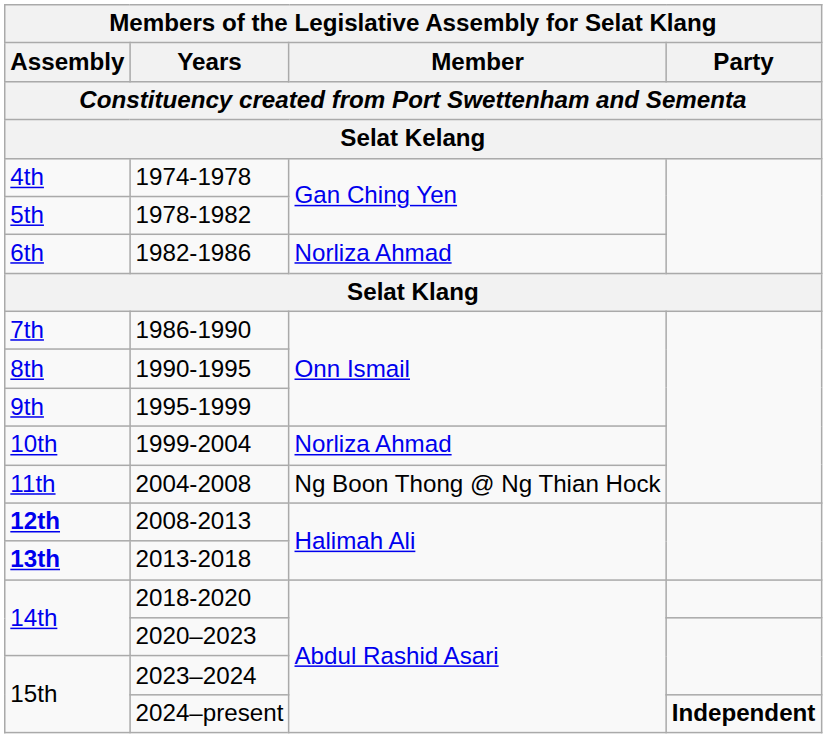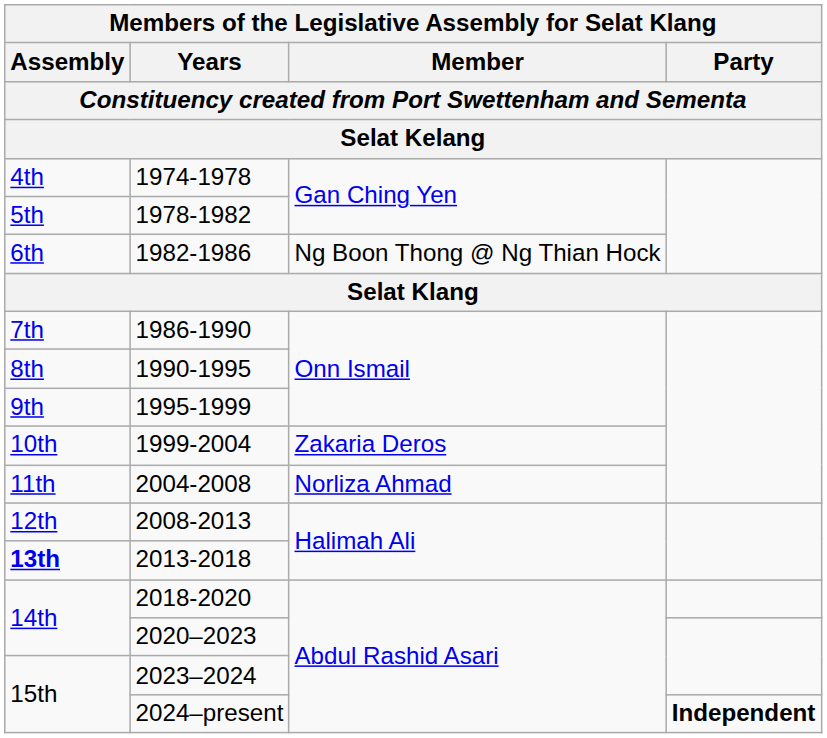1982-1986 | Member: Norliza Ahmad -> Ng Boon Thong @ Ng Thian Hock
1999-2004 | Member: Norliza Ahmad -> Zakaria Deros
2004-2008 | Member: Ng Boon Thong @ Ng Thian Hock -> Norliza Ahmad
2008-2013 | Assembly: bold -> normal
